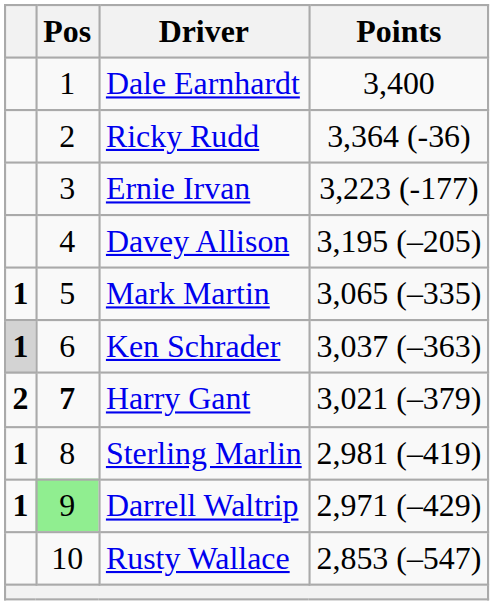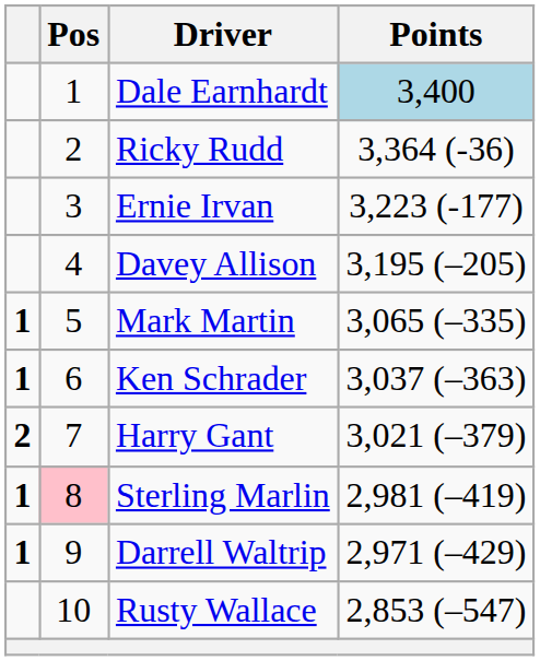Dale Earnhardt | Points: no background -> lightblue background
Ken Schrader | column 1: lightgrey background -> no background
Harry Gant | Pos: bold -> normal
Sterling Marlin | Pos: no background -> pink background
Darrell Waltrip | Pos: lightgreen background -> no background
